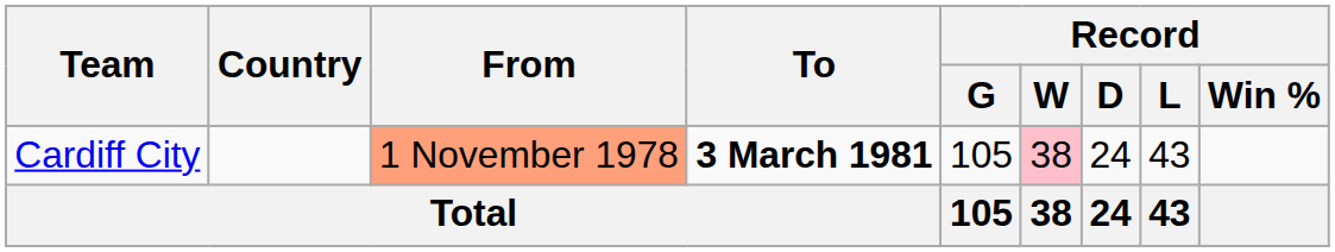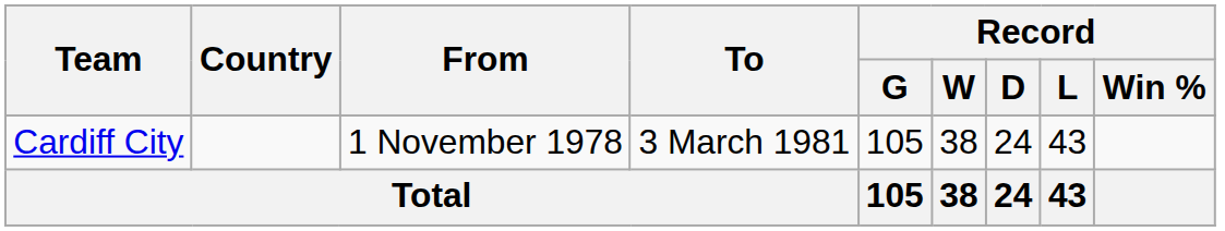Cardiff City | From: lightsalmon background -> no background
Cardiff City | To: bold -> normal
Cardiff City | Record / W: pink background -> no background
